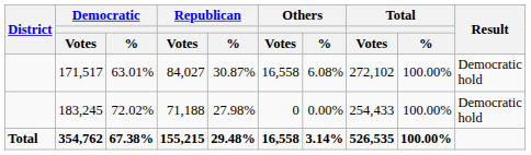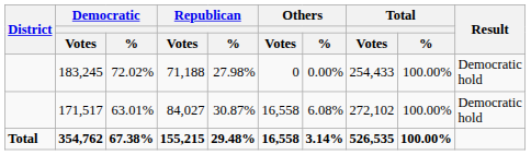rows swapped: 183,245 <-> 171,517
